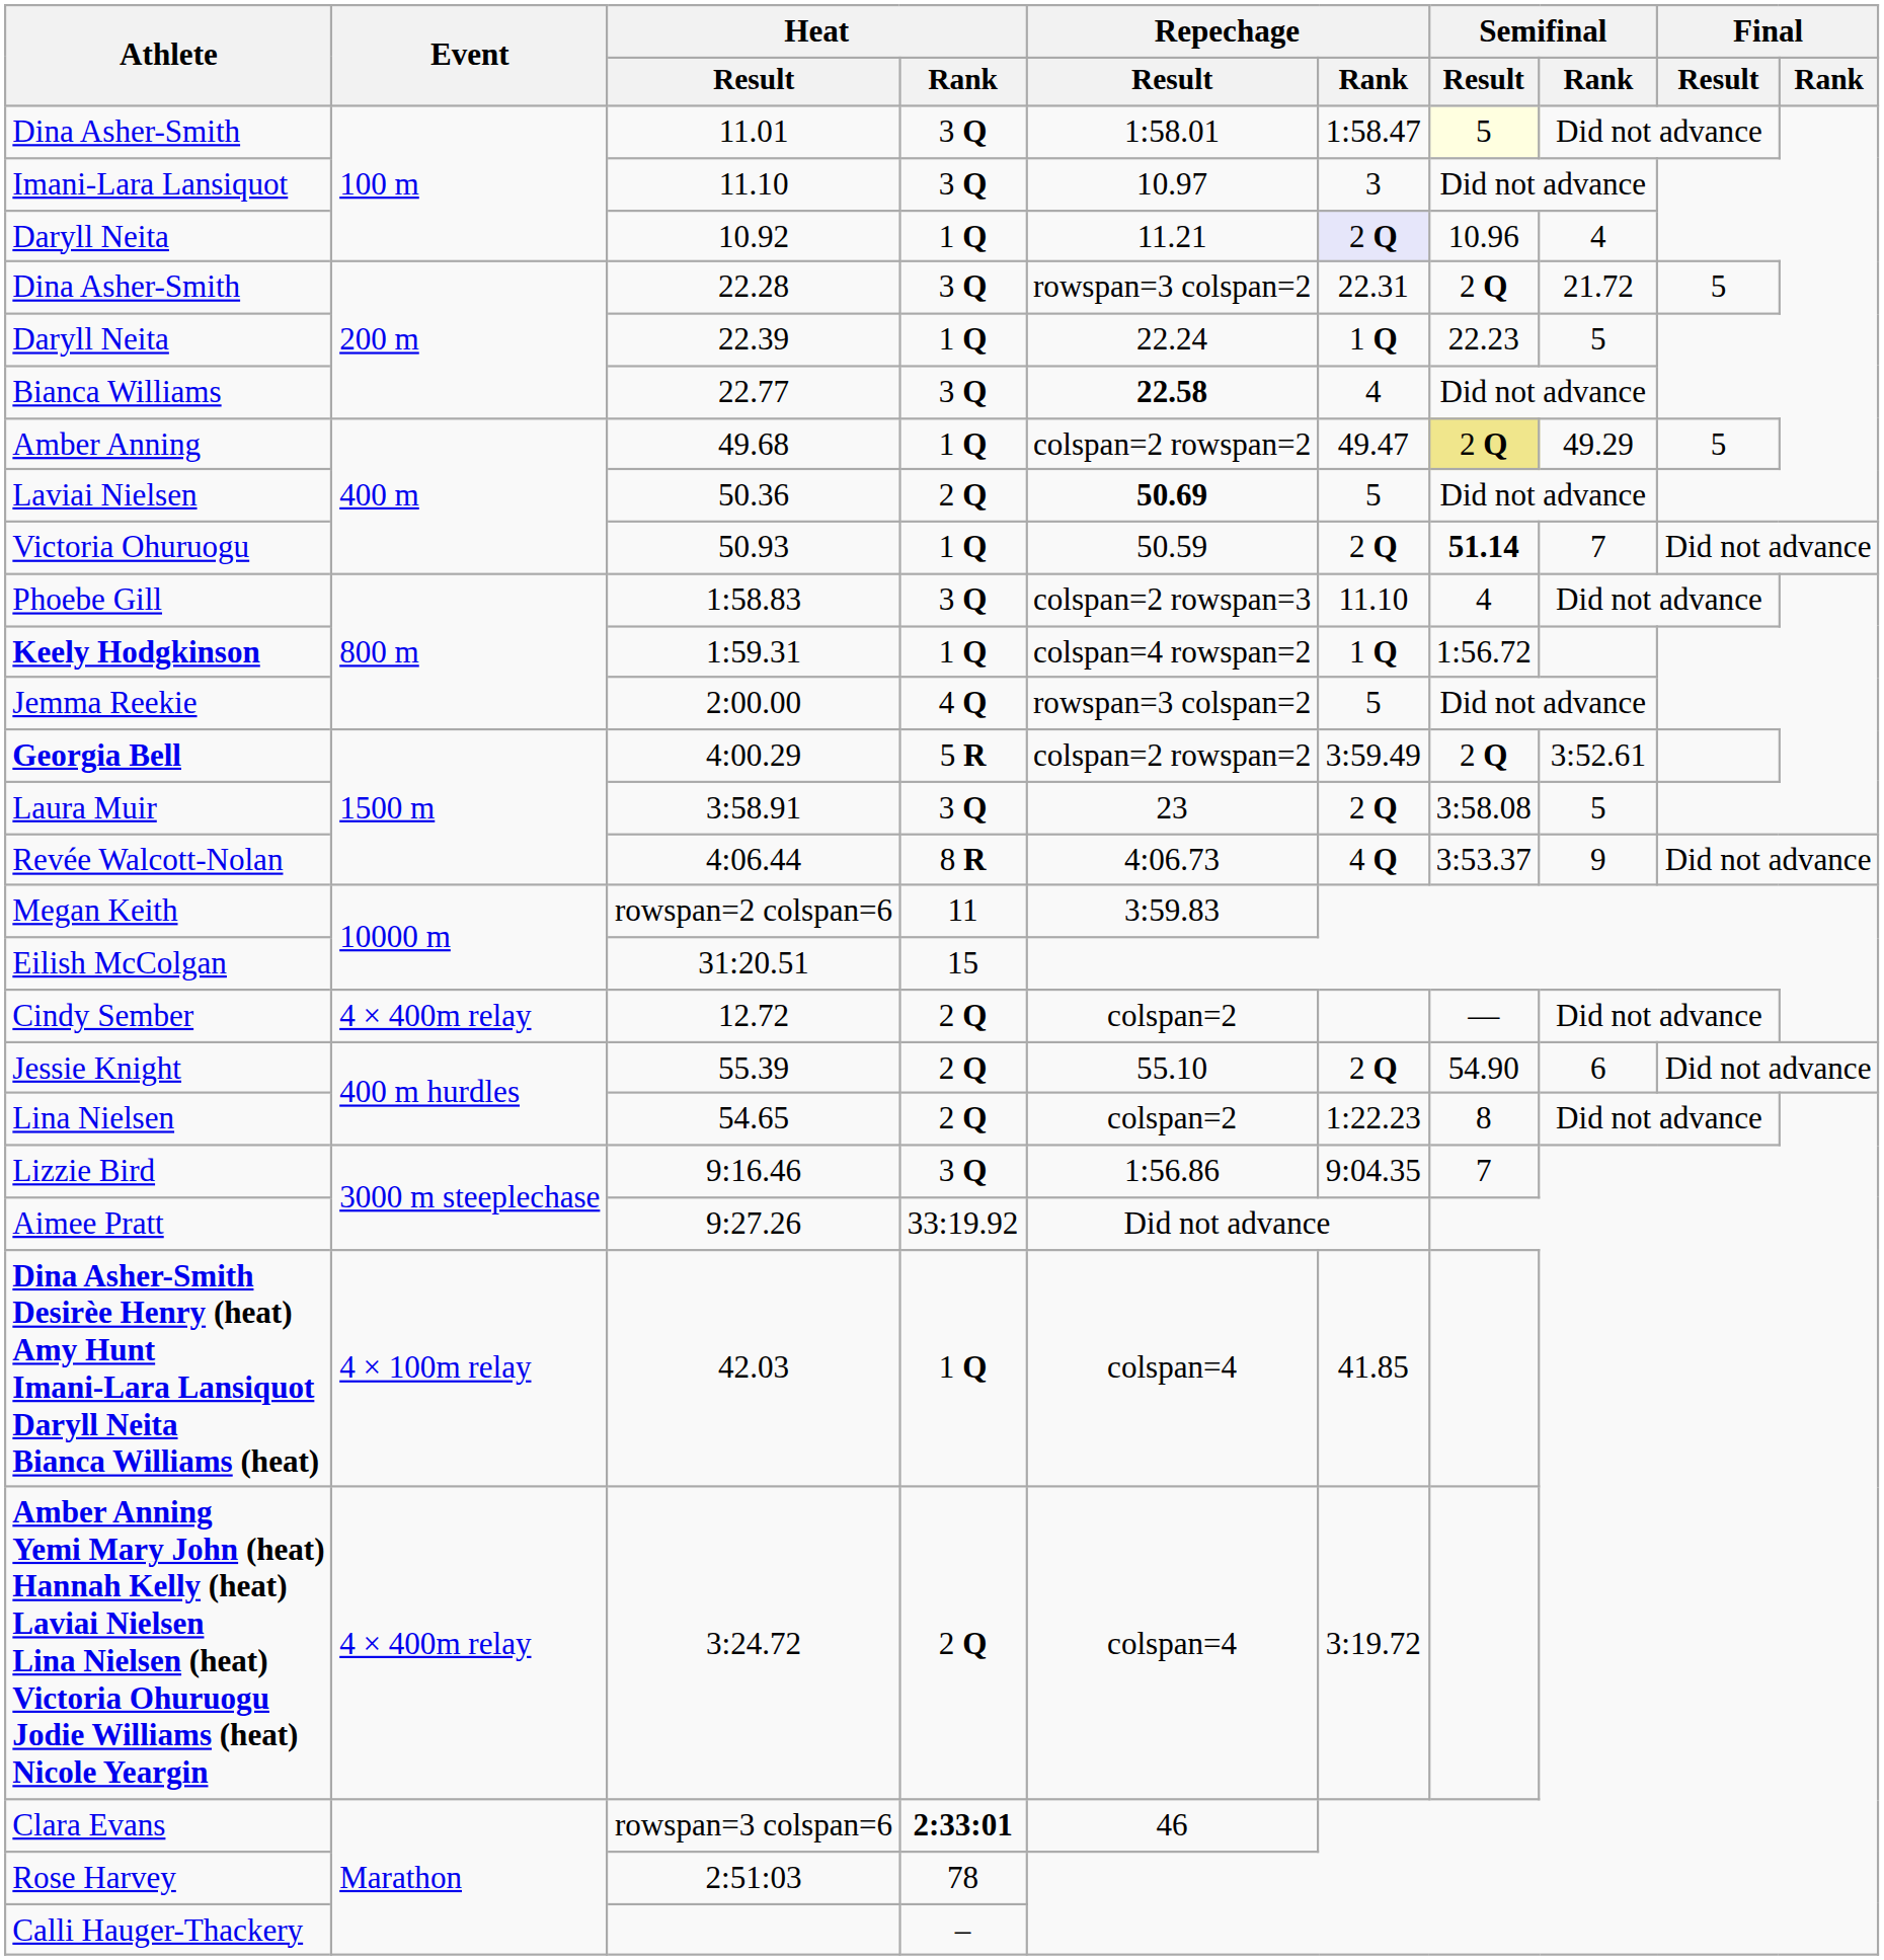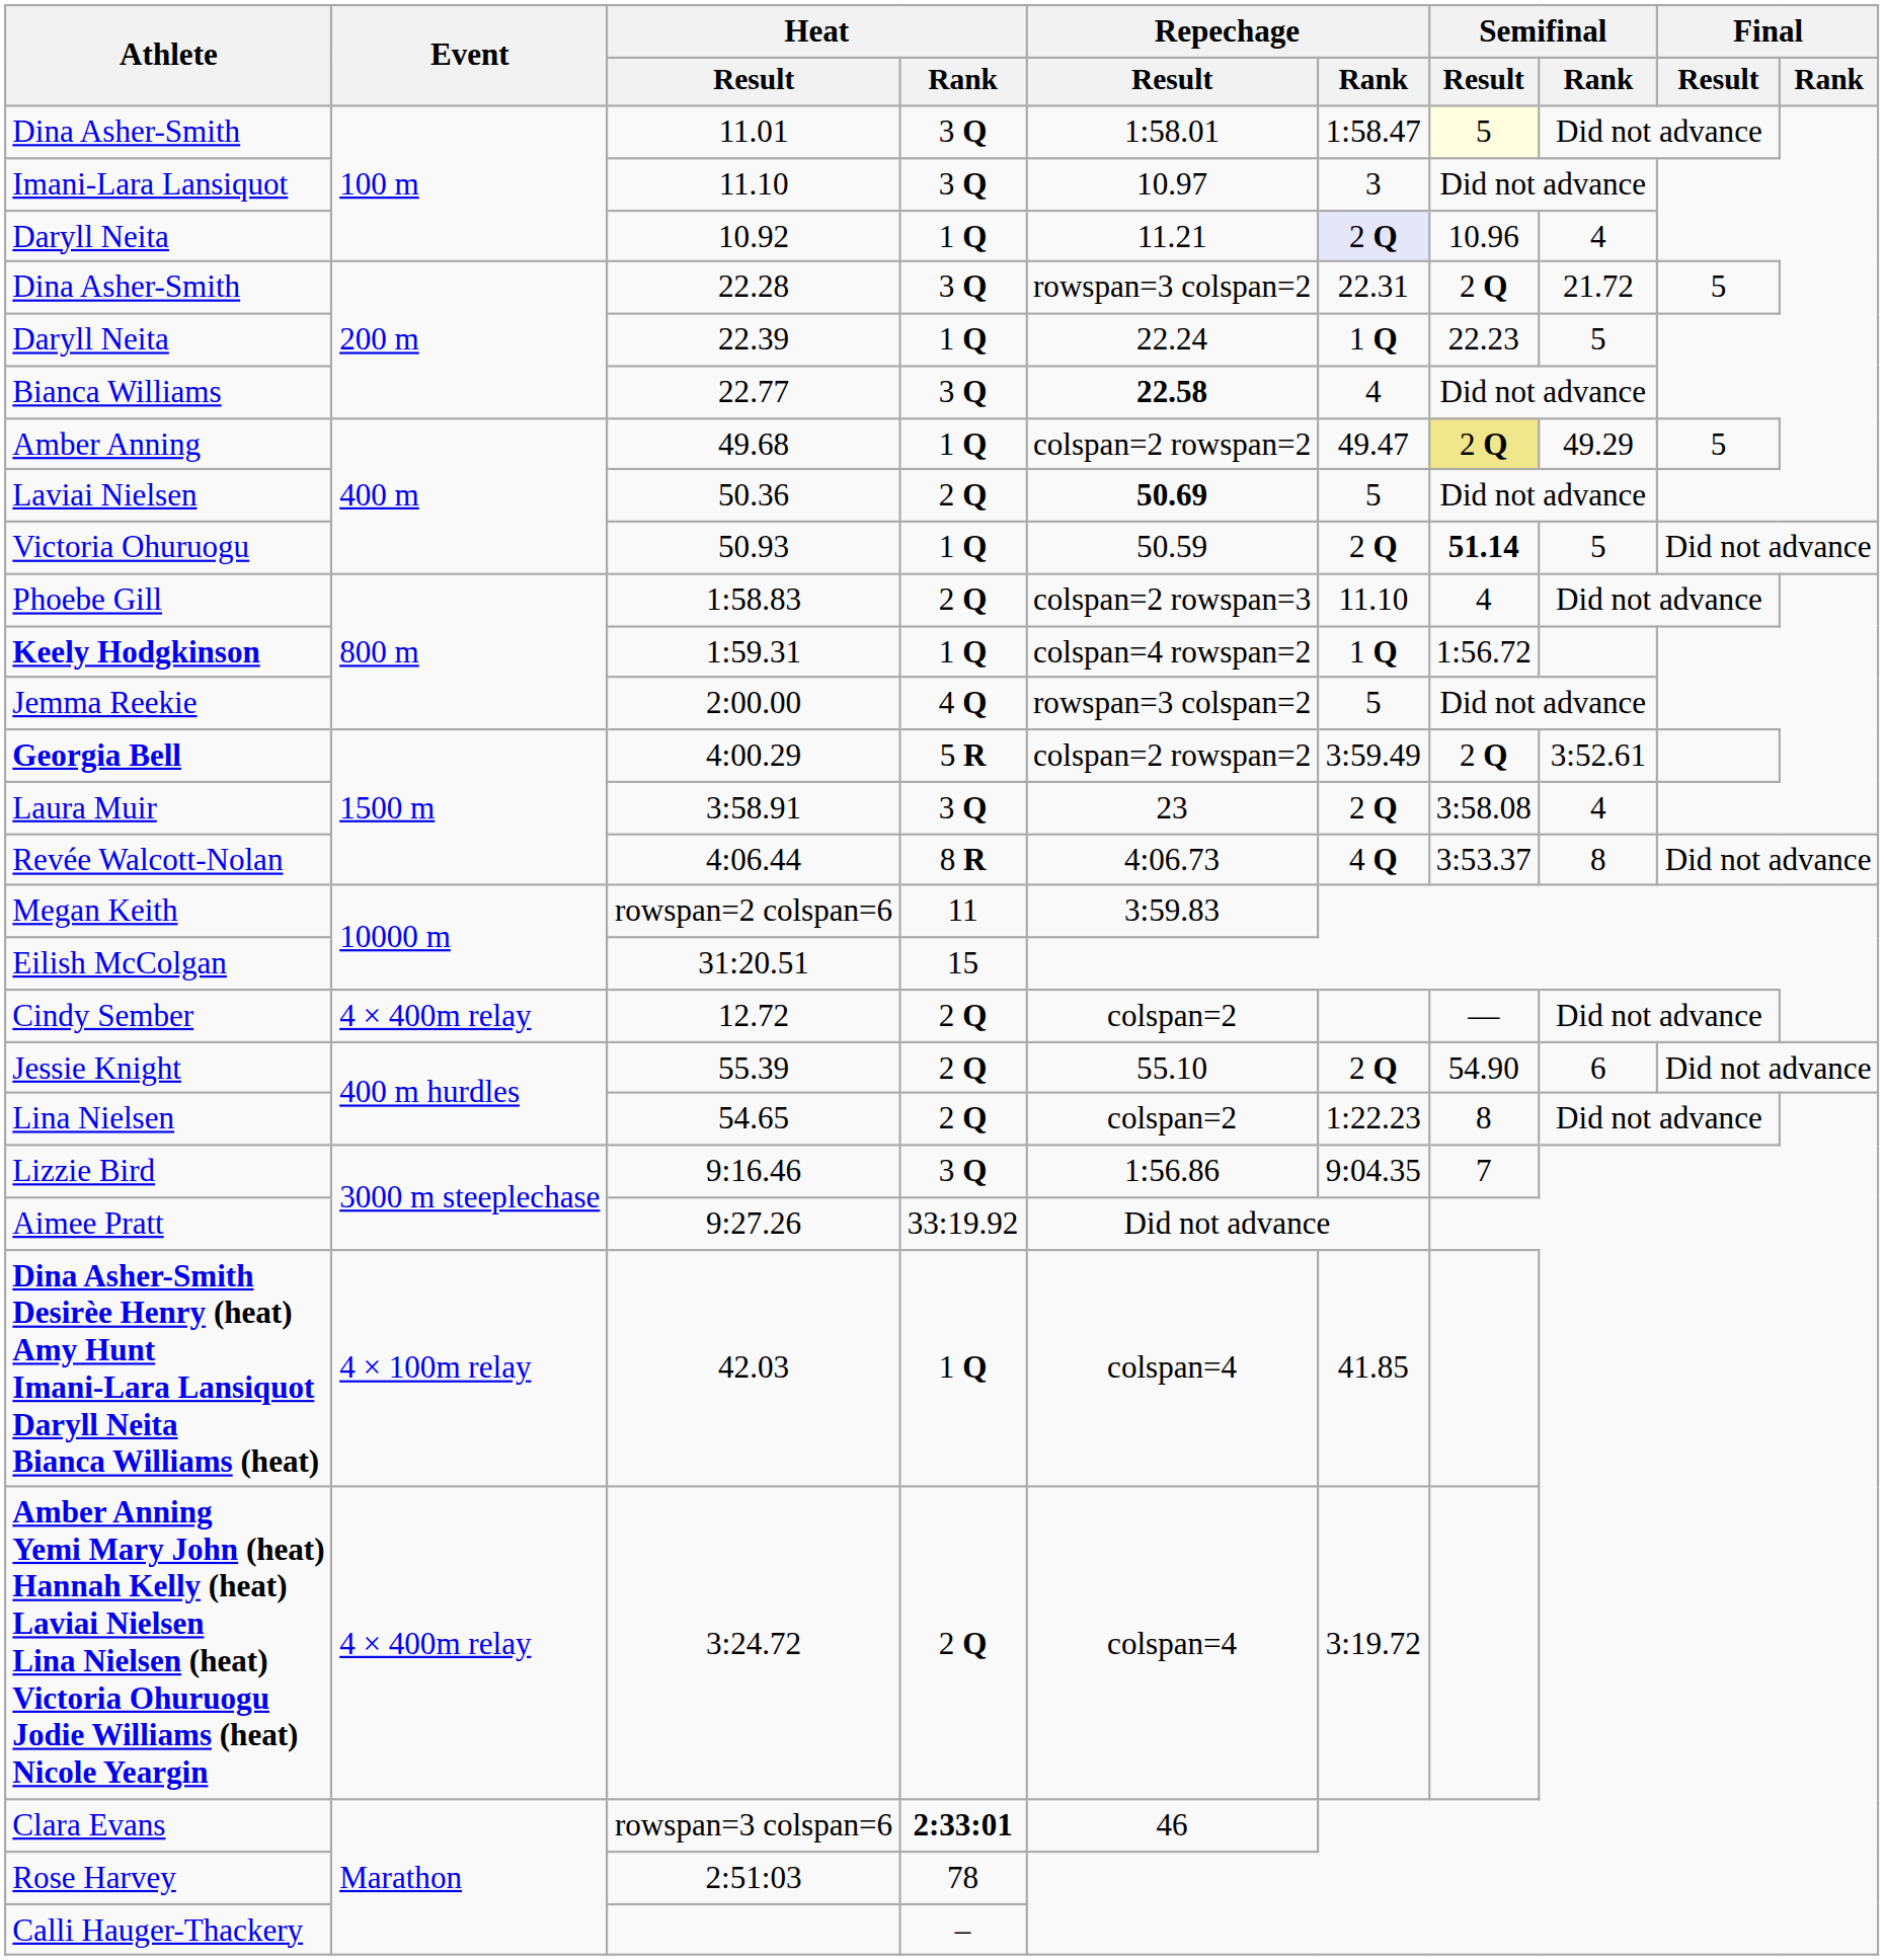Victoria Ohuruogu | Semifinal / Rank: 7 -> 5
Phoebe Gill | Heat / Rank: 3 Q -> 2 Q
Laura Muir | Semifinal / Rank: 5 -> 4
Revée Walcott-Nolan | Semifinal / Rank: 9 -> 8
